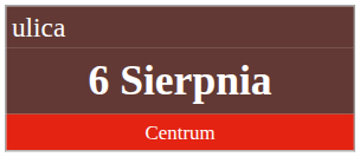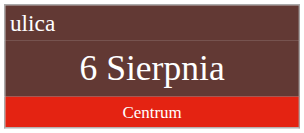row 2 | column 1: bold -> normal
